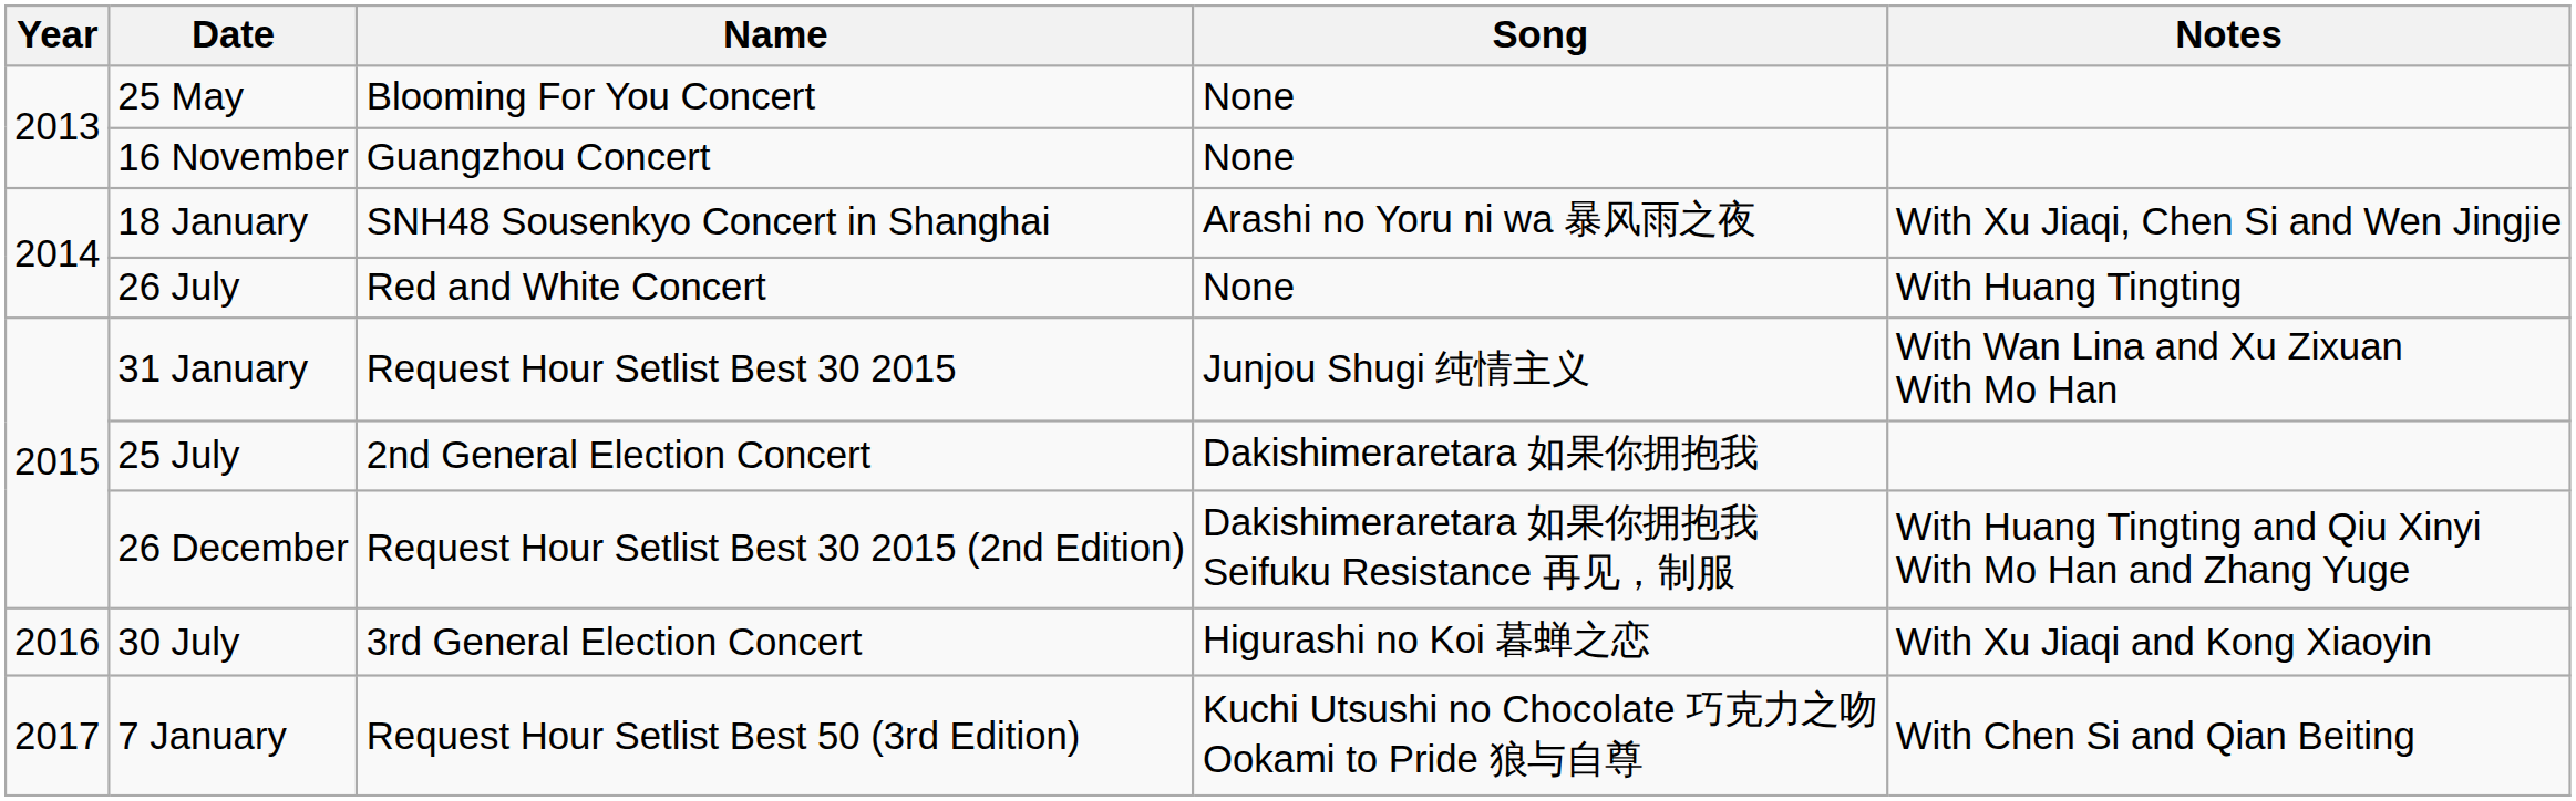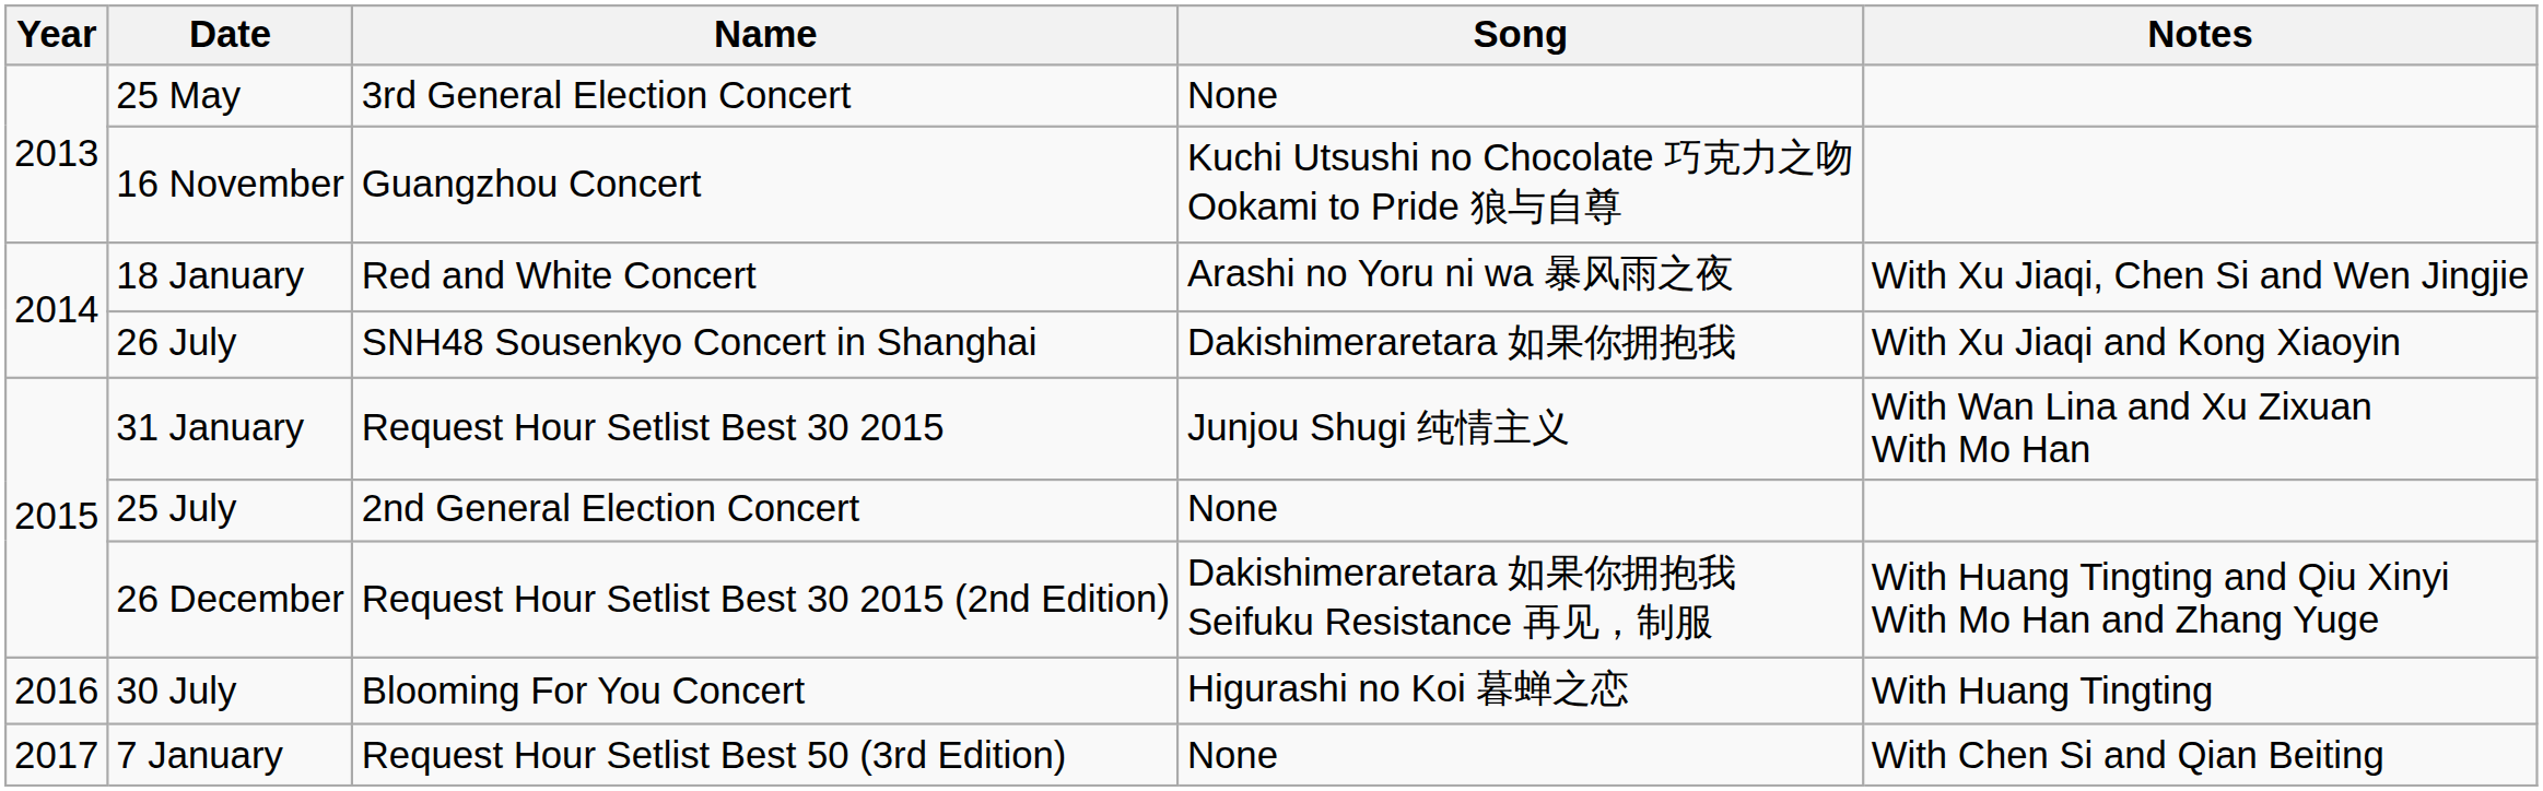25 May | Name: Blooming For You Concert -> 3rd General Election Concert
16 November | Song: None -> Kuchi Utsushi no Chocolate 巧克力之吻 Ookami to Pride 狼与自尊
18 January | Name: SNH48 Sousenkyo Concert in Shanghai -> Red and White Concert
26 July | Name: Red and White Concert -> SNH48 Sousenkyo Concert in Shanghai
26 July | Song: None -> Dakishimeraretara 如果你拥抱我
26 July | Notes: With Huang Tingting -> With Xu Jiaqi and Kong Xiaoyin
25 July | Song: Dakishimeraretara 如果你拥抱我 -> None
30 July | Name: 3rd General Election Concert -> Blooming For You Concert
30 July | Notes: With Xu Jiaqi and Kong Xiaoyin -> With Huang Tingting
7 January | Song: Kuchi Utsushi no Chocolate 巧克力之吻 Ookami to Pride 狼与自尊 -> None
